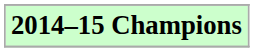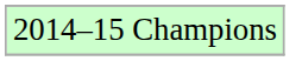row 1 | column 1: bold -> normal
